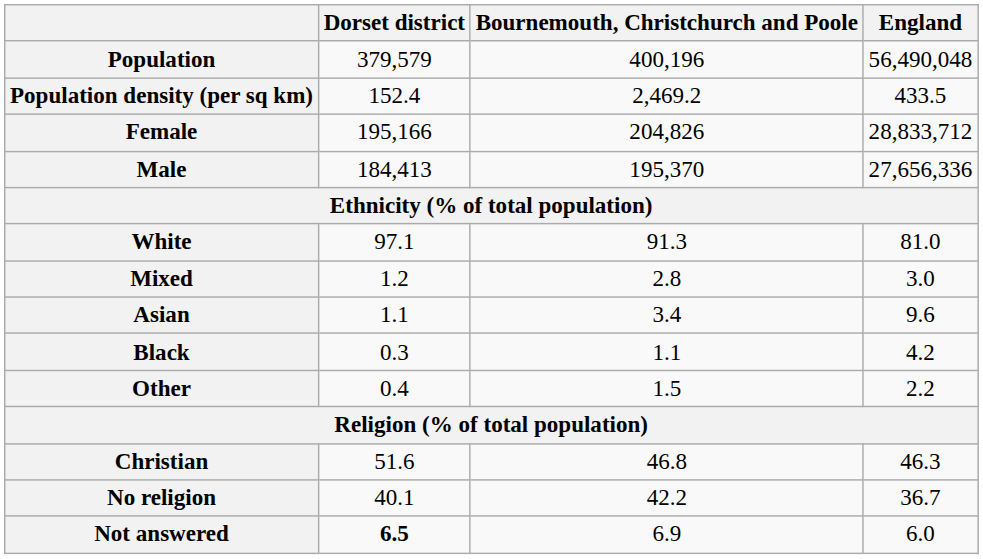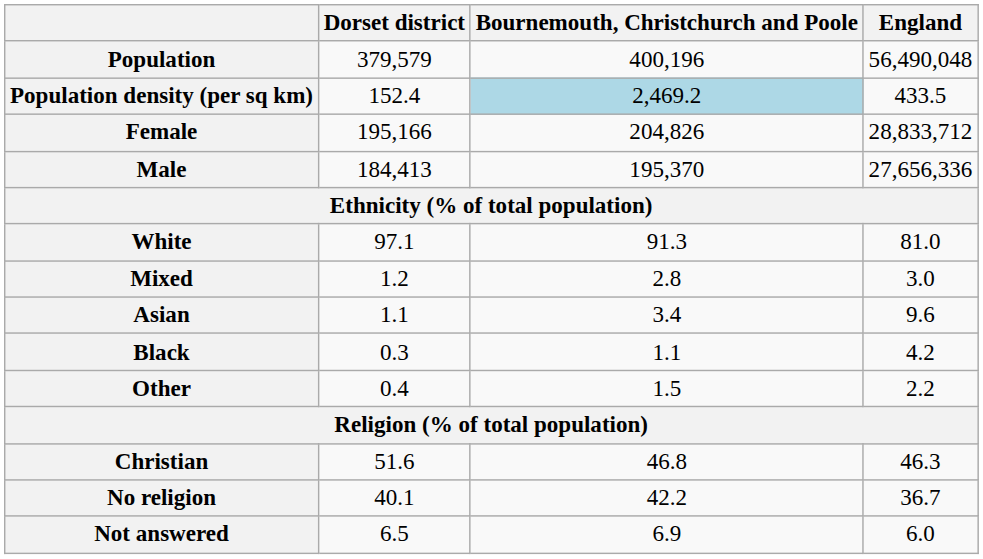Population density (per sq km) | Bournemouth, Christchurch and Poole: no background -> lightblue background
Not answered | Dorset district: bold -> normal
